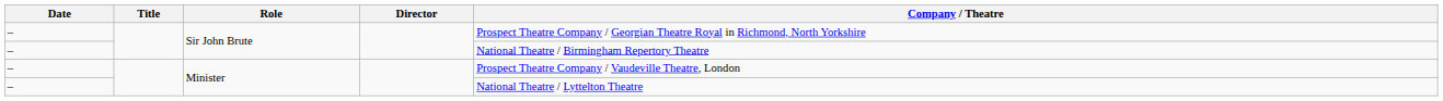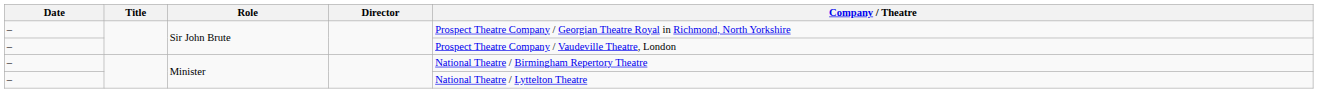row 3 | Company / Theatre: National Theatre / Birmingham Repertory Theatre -> Prospect Theatre Company / Vaudeville Theatre, London
row 4 | Company / Theatre: Prospect Theatre Company / Vaudeville Theatre, London -> National Theatre / Birmingham Repertory Theatre
